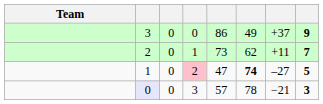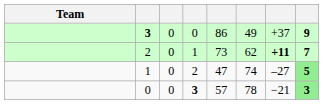row 2 | column 2: normal -> bold
row 3 | column 7: normal -> bold
row 4 | column 4: pink background -> no background
row 4 | column 6: bold -> normal
row 4 | column 8: no background -> lightgreen background
row 5 | column 2: lavender background -> no background
row 5 | column 4: normal -> bold
row 5 | column 8: no background -> lightgreen background
